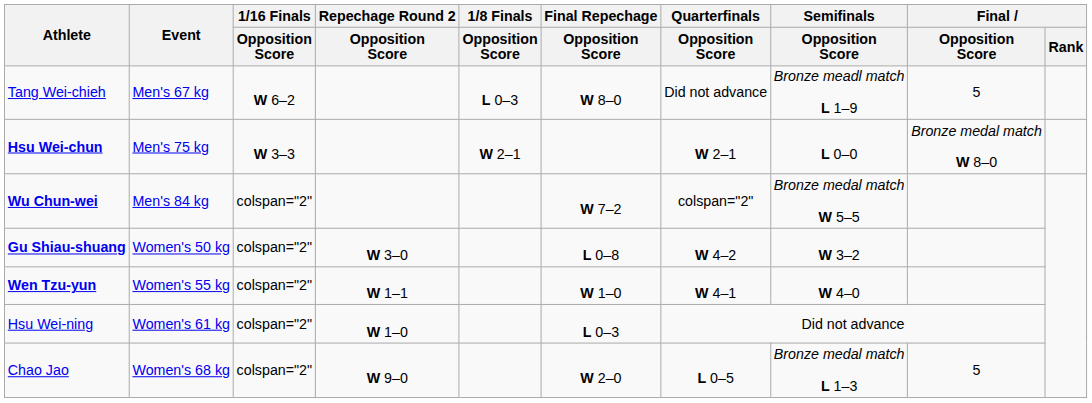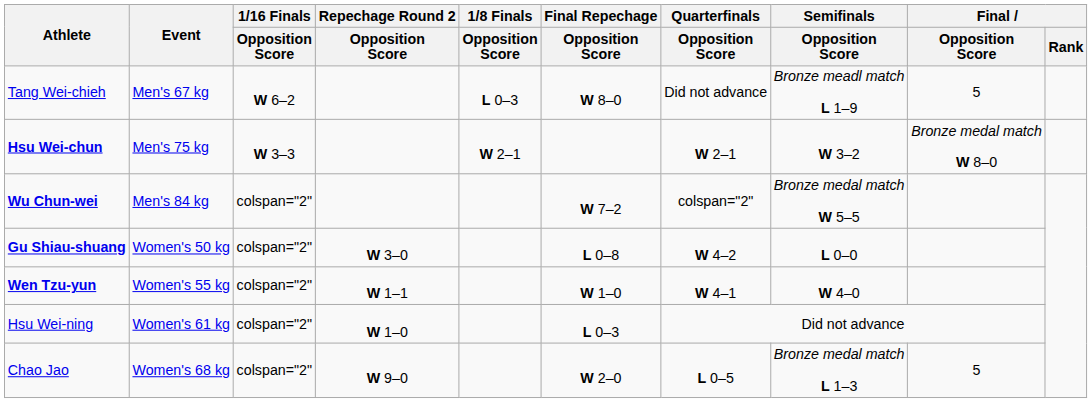Hsu Wei-chun | Semifinals / Opposition Score: L 0–0 -> W 3–2
Gu Shiau-shuang | Semifinals / Opposition Score: W 3–2 -> L 0–0
